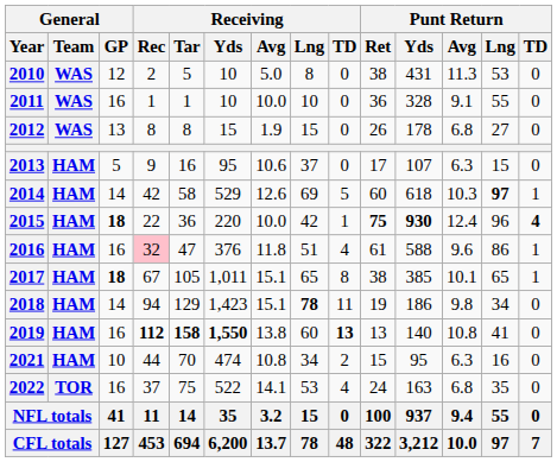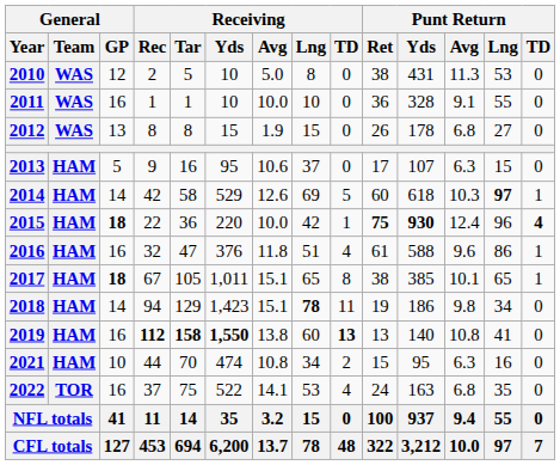2016 | Receiving / Rec: pink background -> no background
